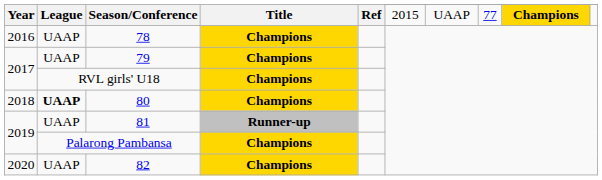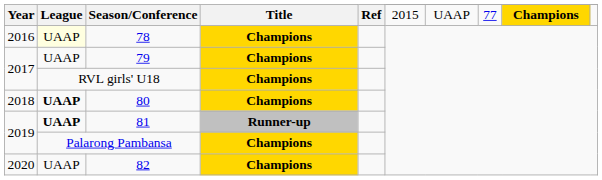78 | League: no background -> lightyellow background
81 | League: normal -> bold
